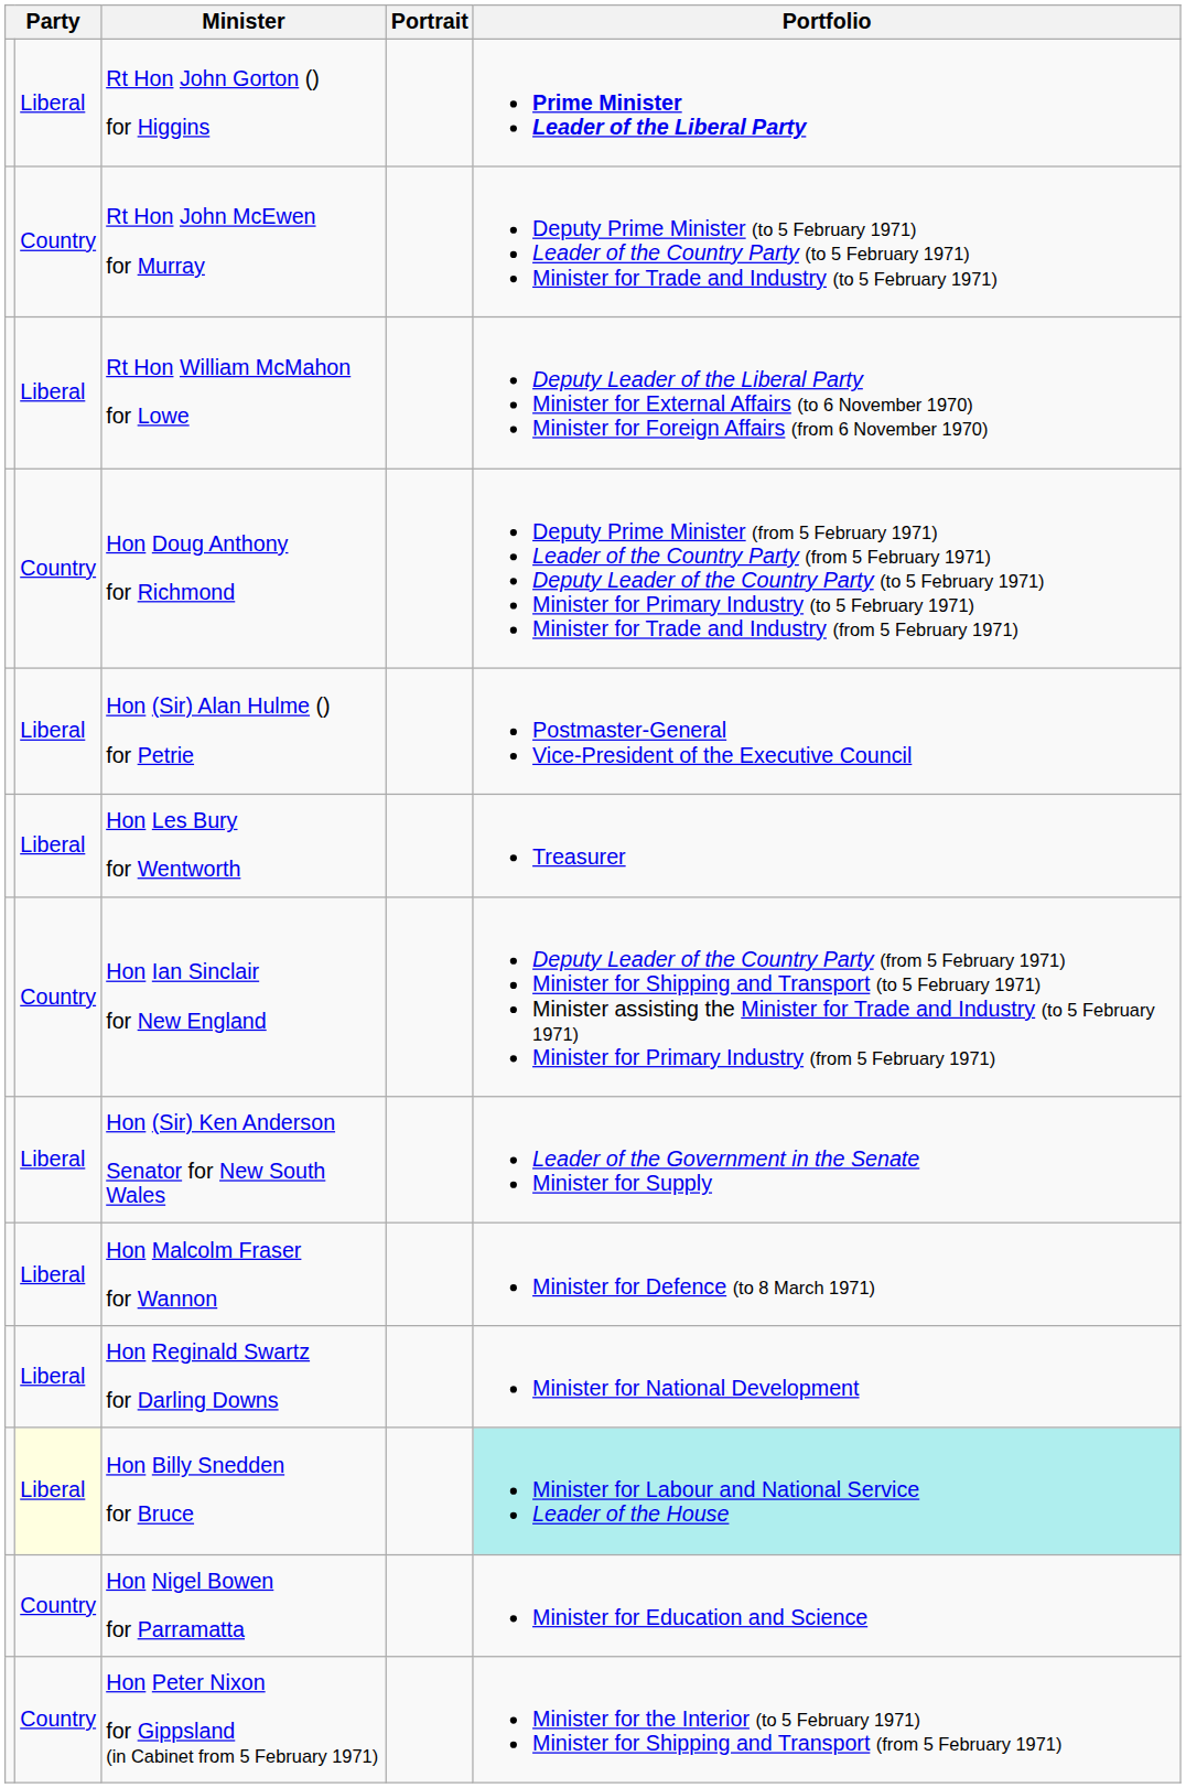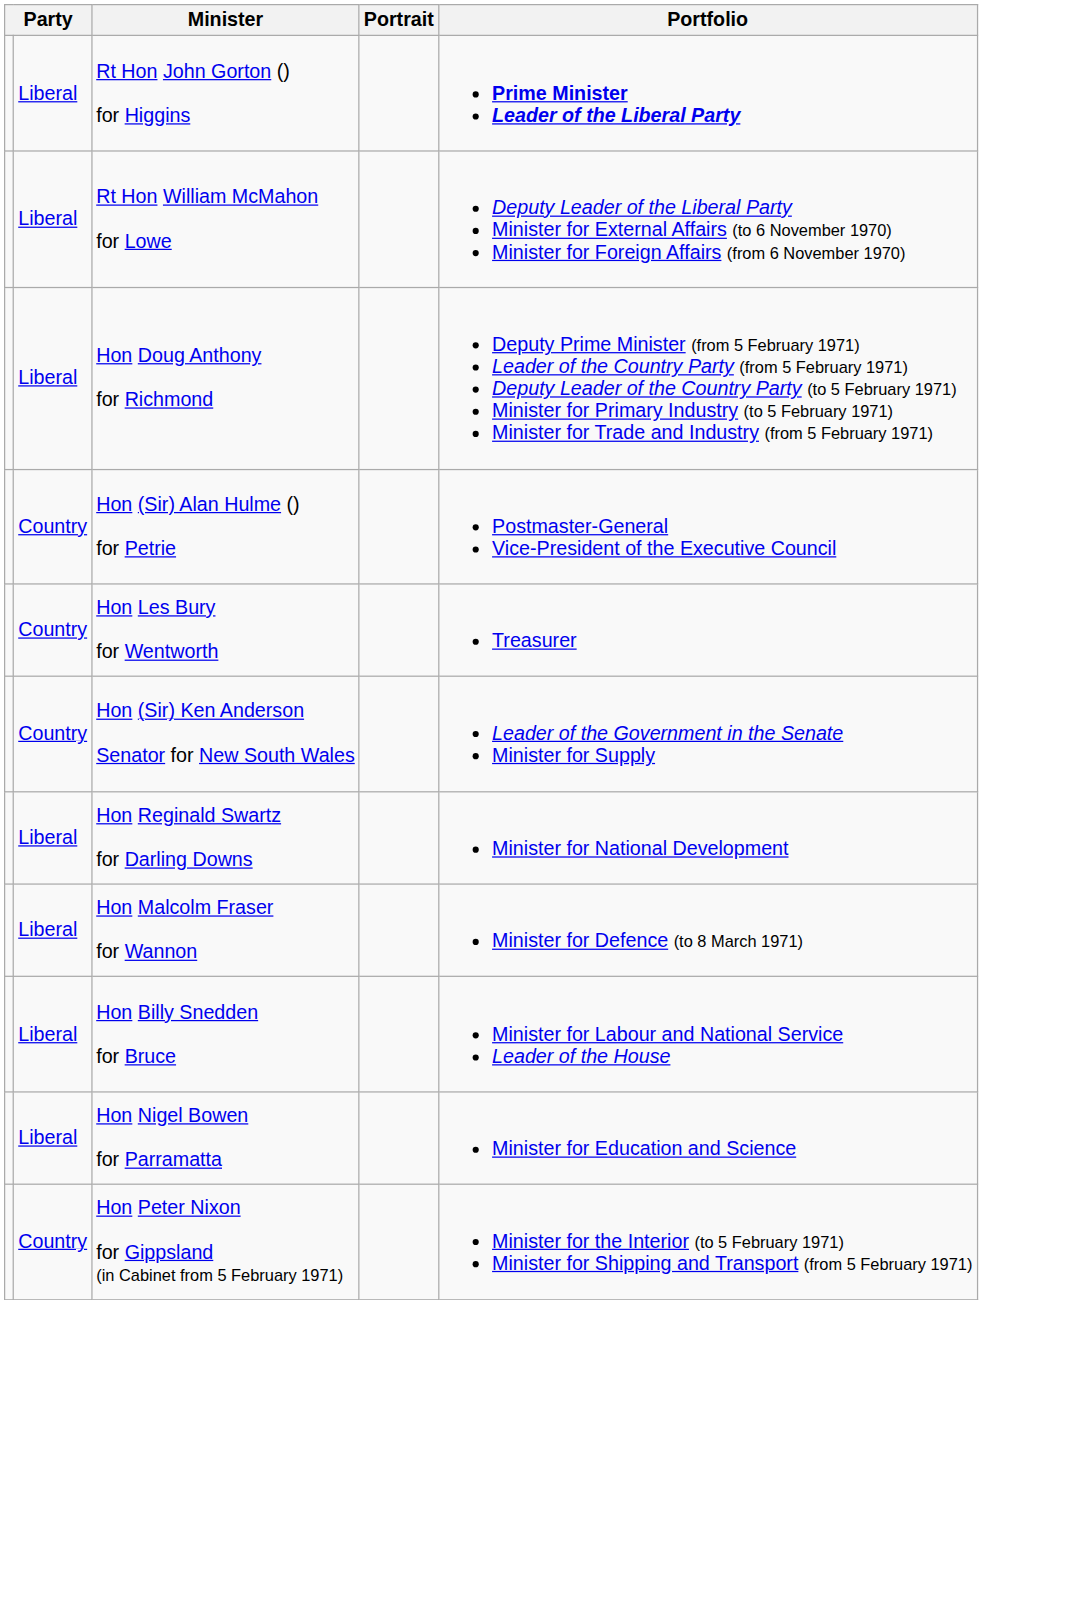- row: Country | Rt Hon John McEwen for Murray | Deputy Prime Minister (to 5 February 1971) Leader of the Country Party (to 5 February 1971) Minister for Trade and Industry (to 5 February 1971)
Hon Doug Anthony for Richmond | column 2: Country -> Liberal
Hon (Sir) Alan Hulme () for Petrie | column 2: Liberal -> Country
Hon Les Bury for Wentworth | column 2: Liberal -> Country
- row: Country | Hon Ian Sinclair for New England | Deputy Leader of the Country Party (from 5 February 1971) Minister for Shipping and Transport (to 5 February 1971) Minister assisting the Minister for Trade and Industry (to 5 February 1971) Minister for Primary Industry (from 5 February 1971)
Hon (Sir) Ken Anderson Senator for New South Wales | column 2: Liberal -> Country
rows swapped: Hon Malcolm Fraser for Wannon <-> Hon Reginald Swartz for Darling Downs
Hon Billy Snedden for Bruce | column 2: lightyellow background -> no background
Hon Billy Snedden for Bruce | Portfolio: paleturquoise background -> no background
Hon Nigel Bowen for Parramatta | column 2: Country -> Liberal
